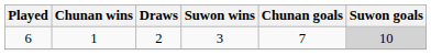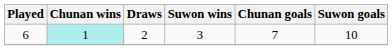6 | Chunan wins: no background -> paleturquoise background
6 | Suwon goals: lightgrey background -> no background
